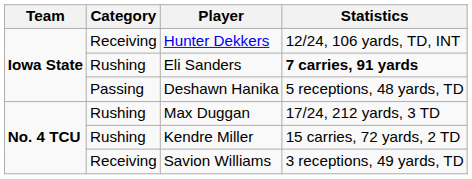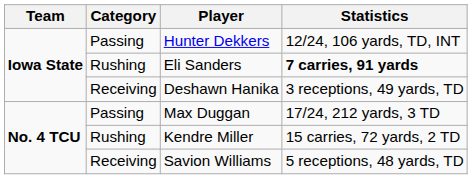Hunter Dekkers | Category: Receiving -> Passing
Deshawn Hanika | Category: Passing -> Receiving
Deshawn Hanika | Statistics: 5 receptions, 48 yards, TD -> 3 receptions, 49 yards, TD
Max Duggan | Category: Rushing -> Passing
Savion Williams | Statistics: 3 receptions, 49 yards, TD -> 5 receptions, 48 yards, TD
